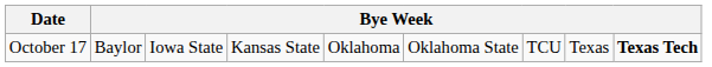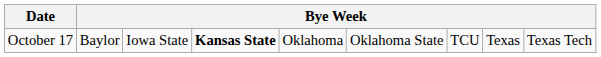October 17 | column 4: normal -> bold
October 17 | column 9: bold -> normal
